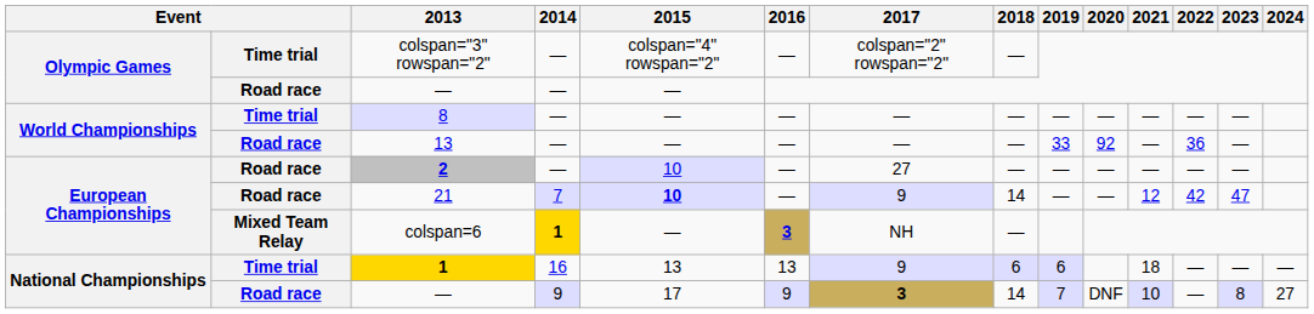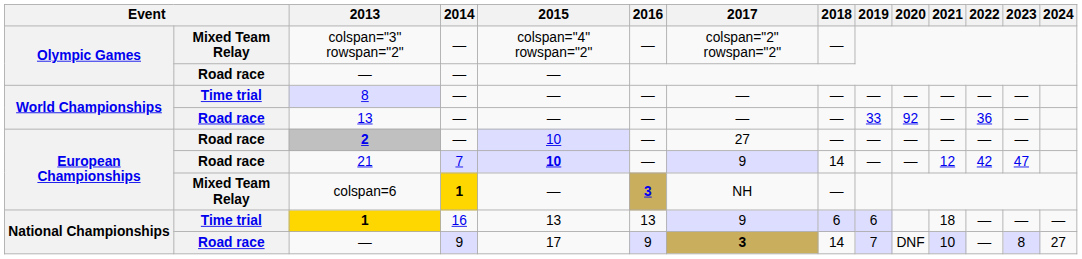colspan="3" rowspan="2" | column 2: Time trial -> Mixed Team Relay
